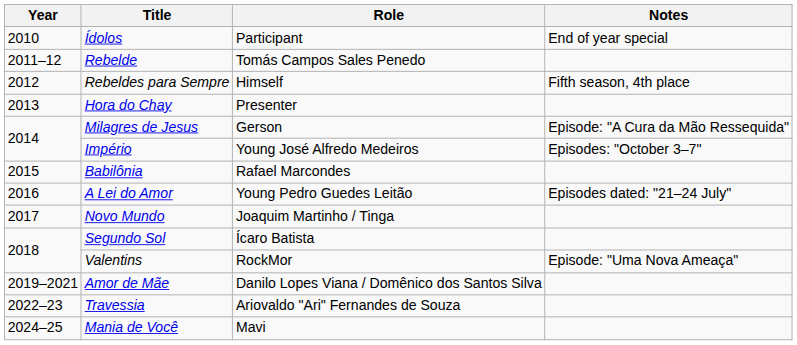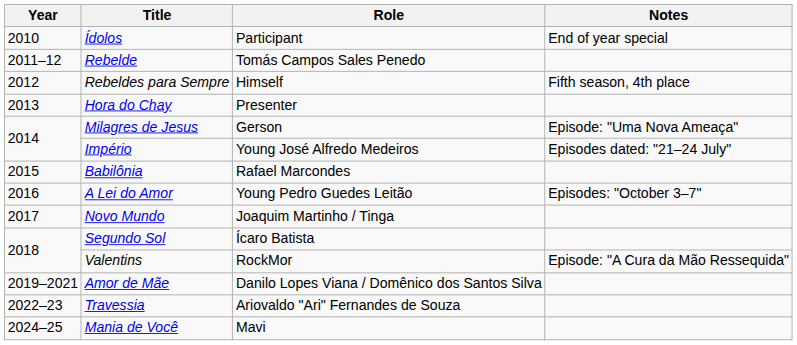Milagres de Jesus | Notes: Episode: "A Cura da Mão Ressequida" -> Episode: "Uma Nova Ameaça"
Império | Notes: Episodes: "October 3–7" -> Episodes dated: "21–24 July"
A Lei do Amor | Notes: Episodes dated: "21–24 July" -> Episodes: "October 3–7"
Valentins | Notes: Episode: "Uma Nova Ameaça" -> Episode: "A Cura da Mão Ressequida"
